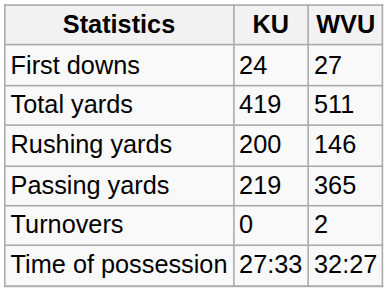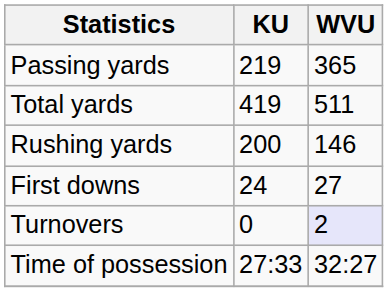rows swapped: First downs <-> Passing yards
Turnovers | WVU: no background -> lavender background
